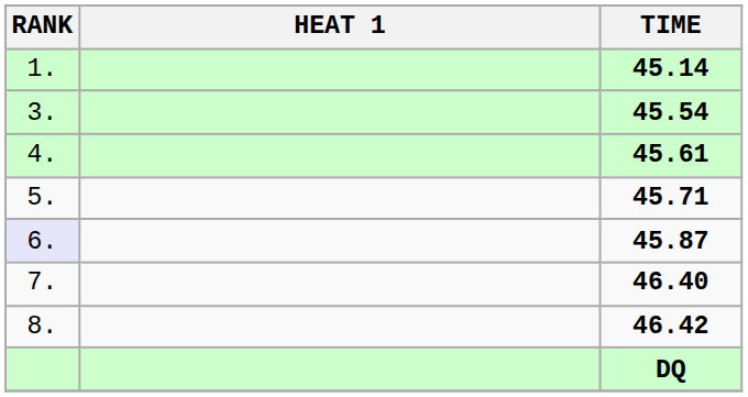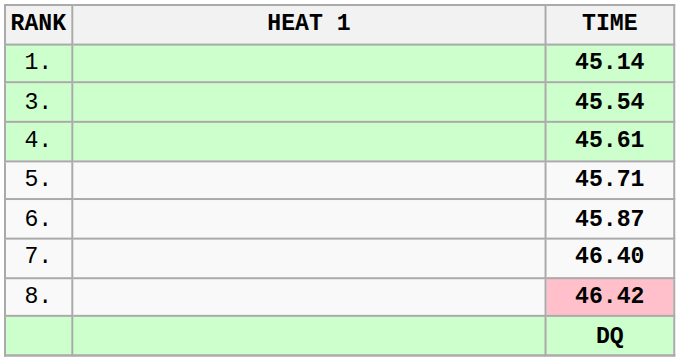6. | RANK: lavender background -> no background
8. | TIME: no background -> pink background
